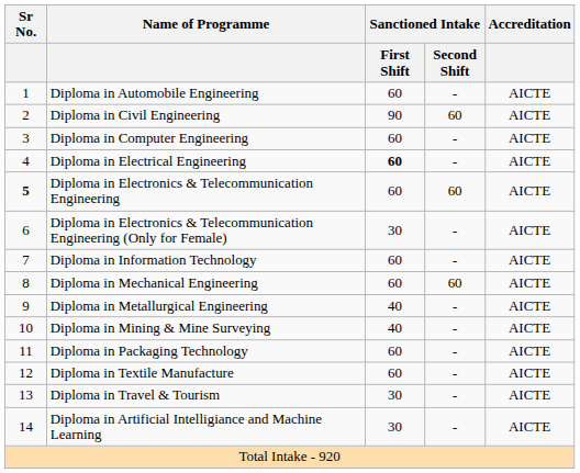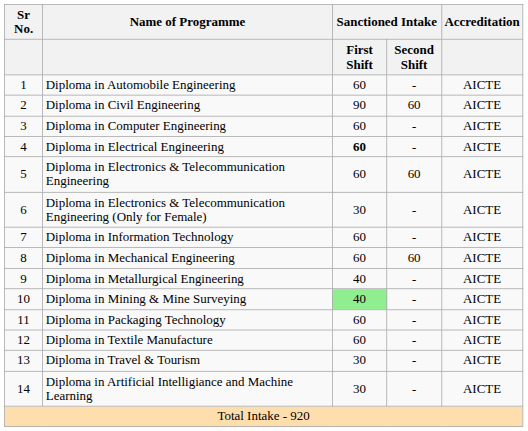Diploma in Electronics & Telecommunication Engineering | Sr No.: bold -> normal
Diploma in Mining & Mine Surveying | Sanctioned Intake / First Shift: no background -> lightgreen background
